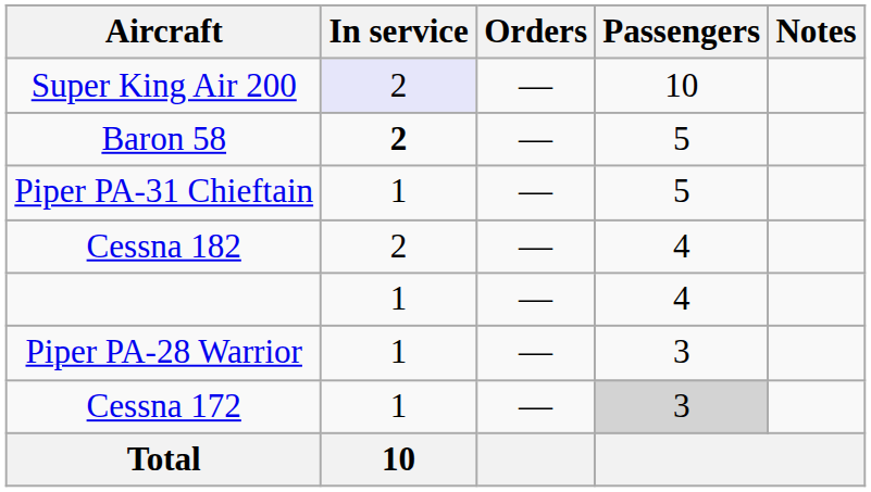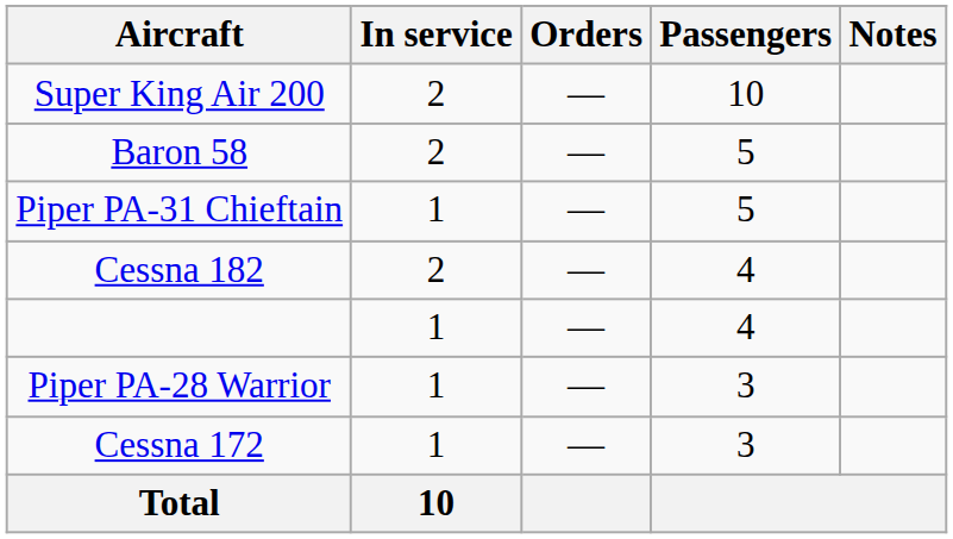Super King Air 200 | In service: lavender background -> no background
Baron 58 | In service: bold -> normal
Cessna 172 | Passengers: lightgrey background -> no background
